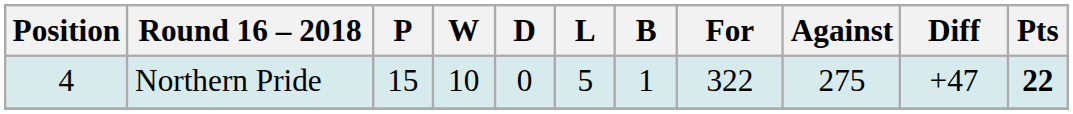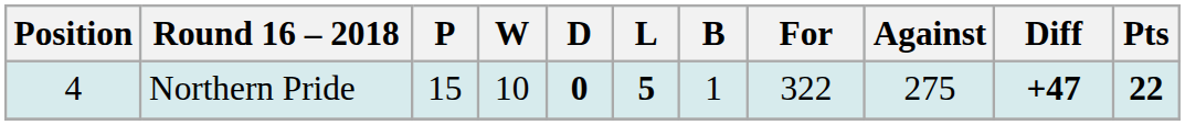Northern Pride | D: normal -> bold
Northern Pride | L: normal -> bold
Northern Pride | Diff: normal -> bold
